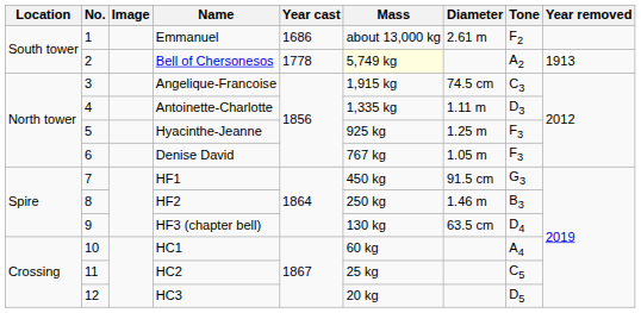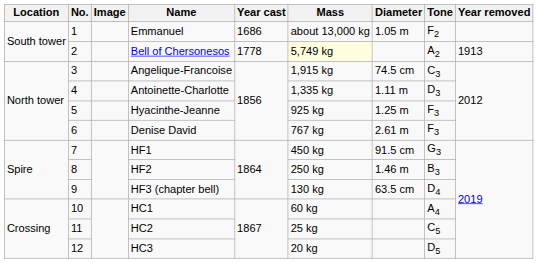Emmanuel | Diameter: 2.61 m -> 1.05 m
Denise David | Diameter: 1.05 m -> 2.61 m
